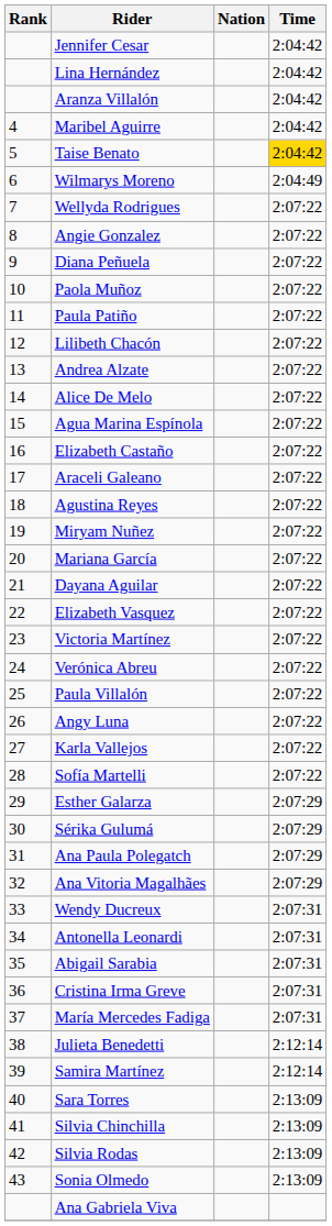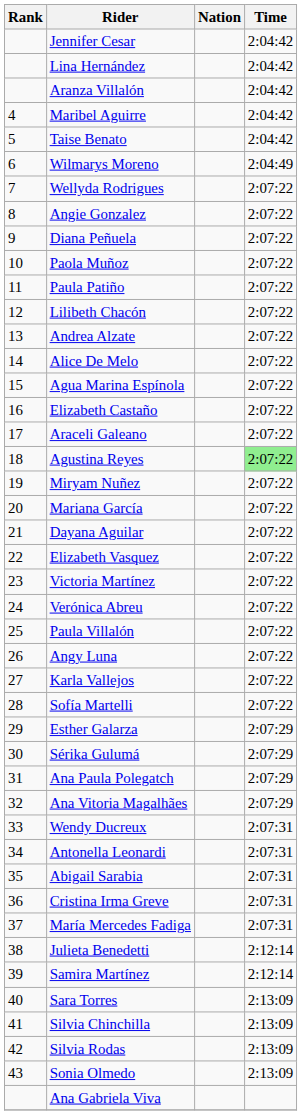Taise Benato | Time: gold background -> no background
Agustina Reyes | Time: no background -> lightgreen background
